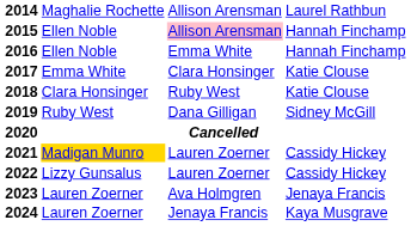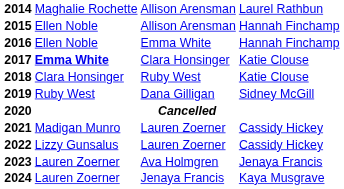2015 | column 3: pink background -> no background
2017 | column 2: normal -> bold
2021 | column 2: gold background -> no background
